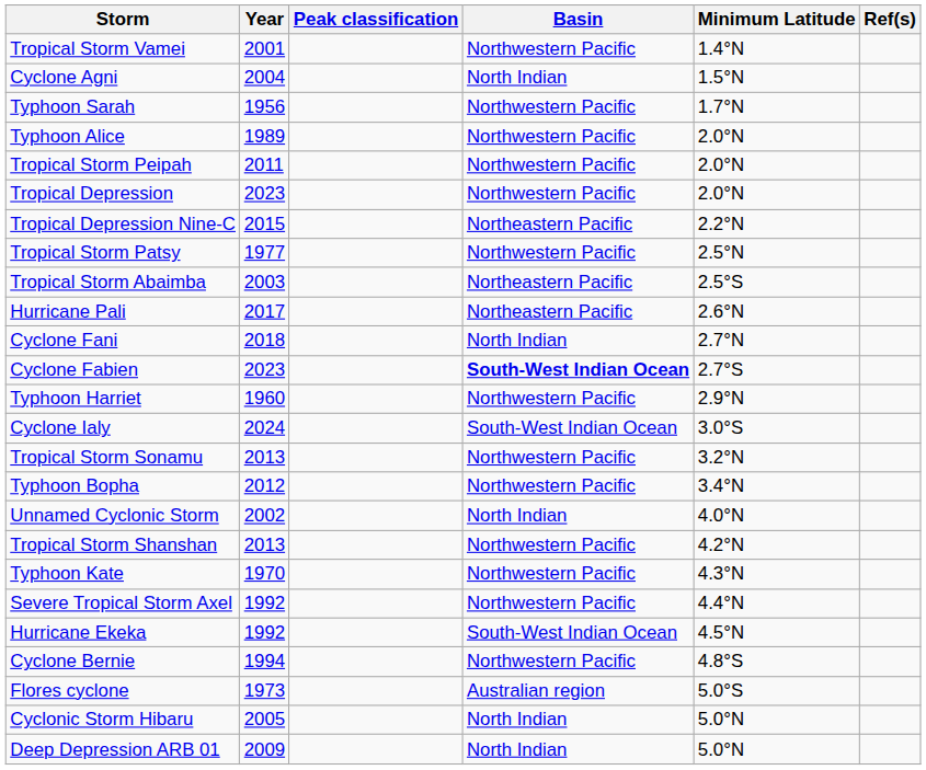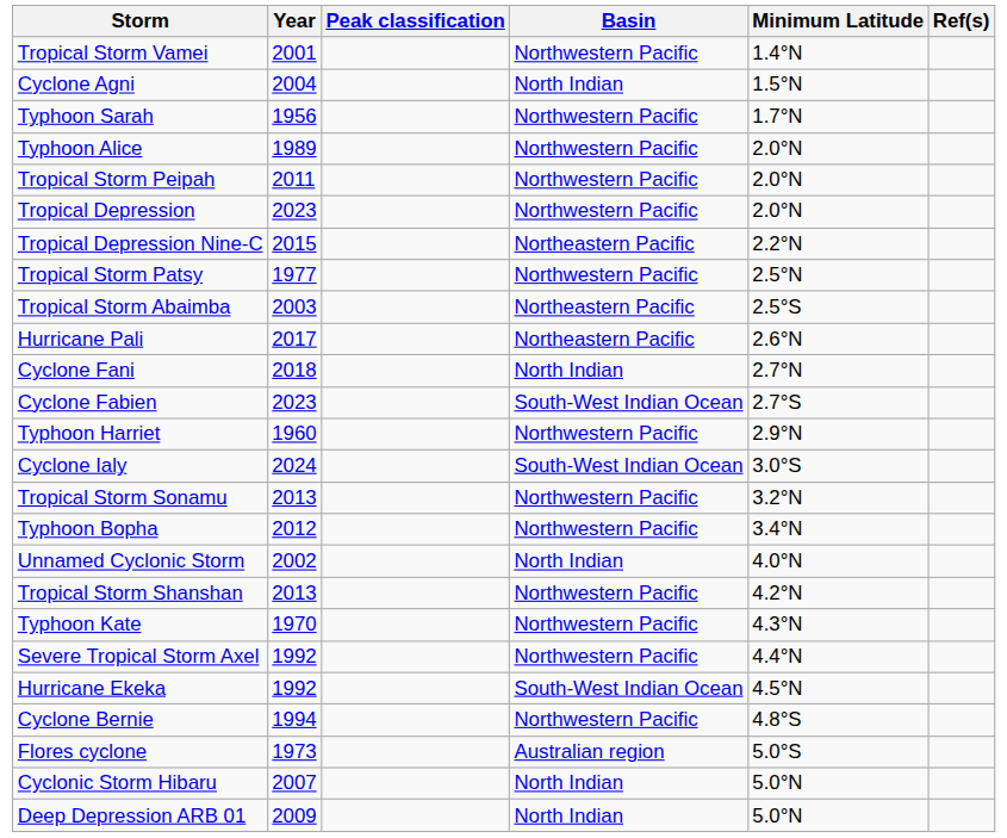Cyclone Fabien | Basin: bold -> normal
Cyclonic Storm Hibaru | Year: 2005 -> 2007
